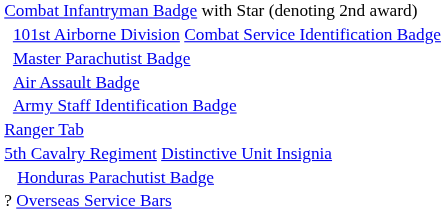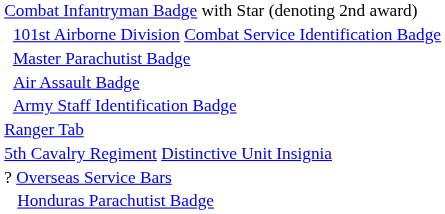row 8 | column 1: Honduras Parachutist Badge -> ? Overseas Service Bars
row 9 | column 1: ? Overseas Service Bars -> Honduras Parachutist Badge
